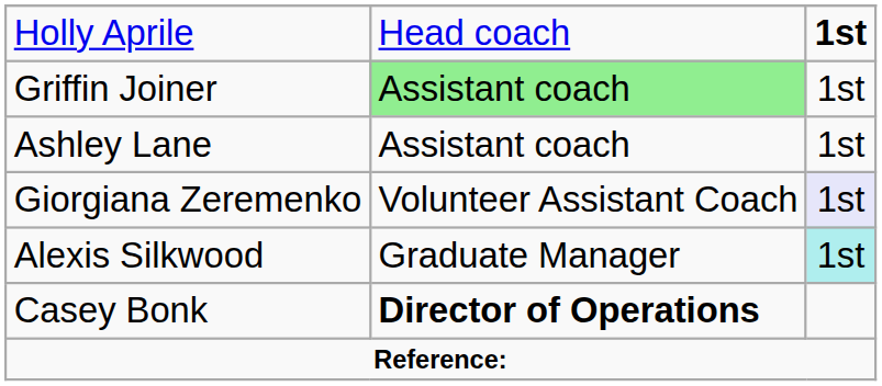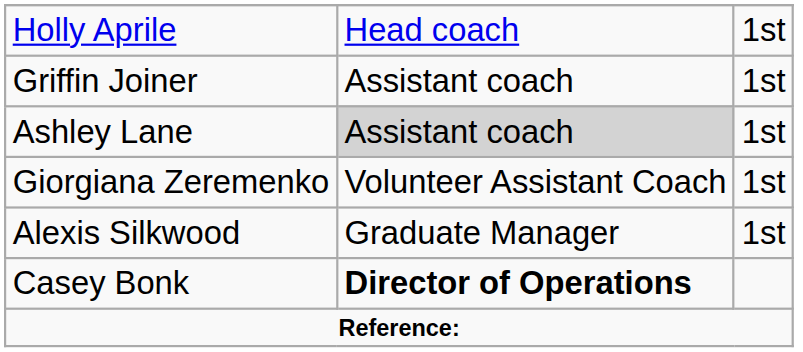Holly Aprile | column 3: bold -> normal
Griffin Joiner | column 2: lightgreen background -> no background
Ashley Lane | column 2: no background -> lightgrey background
Giorgiana Zeremenko | column 3: lavender background -> no background
Alexis Silkwood | column 3: paleturquoise background -> no background
